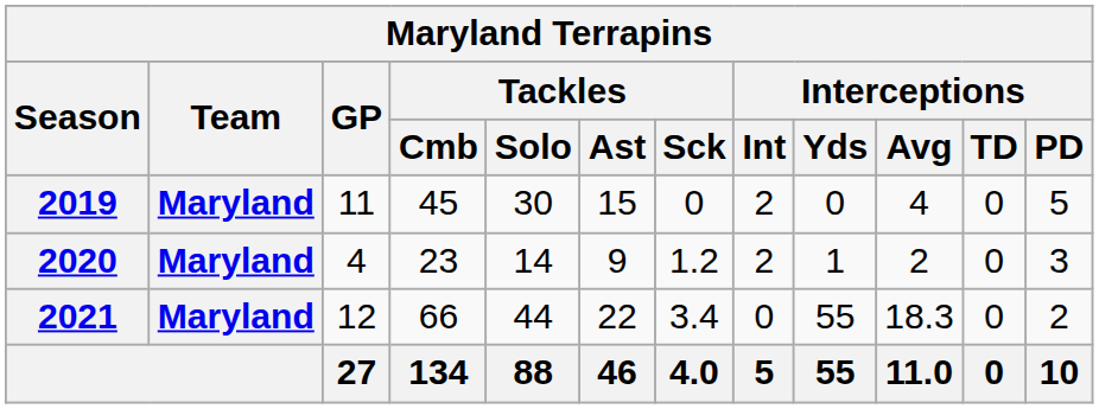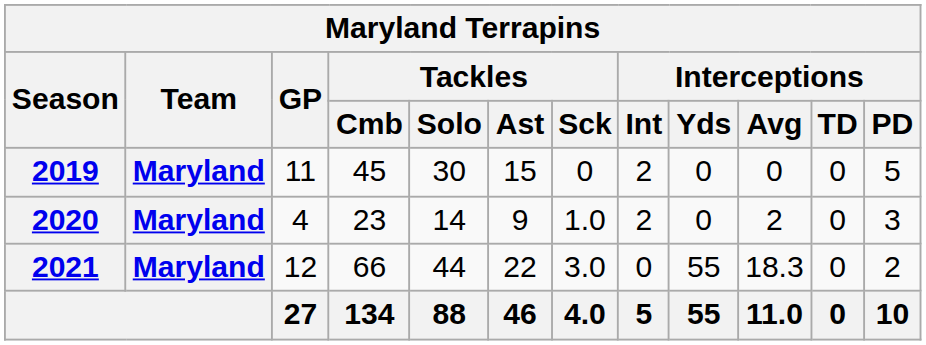2019 | Interceptions / Avg: 4 -> 0
2020 | Tackles / Sck: 1.2 -> 1.0
2020 | Interceptions / Yds: 1 -> 0
2021 | Tackles / Sck: 3.4 -> 3.0
